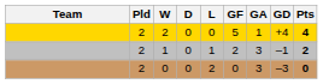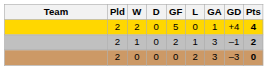columns swapped: L <-> GF
